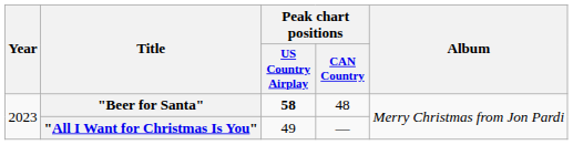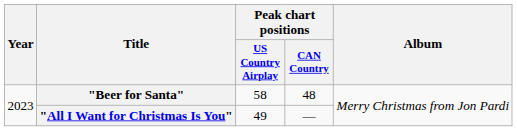"Beer for Santa" | Peak chart positions / US Country Airplay: bold -> normal
